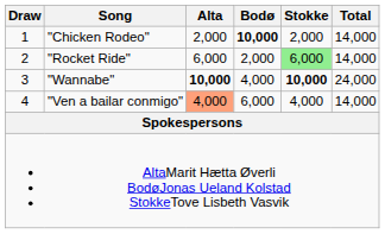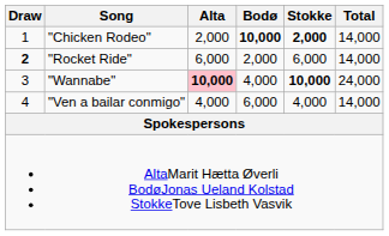"Chicken Rodeo" | Stokke: normal -> bold
"Rocket Ride" | Draw: normal -> bold
"Rocket Ride" | Stokke: lightgreen background -> no background
"Wannabe" | Alta: no background -> pink background
"Ven a bailar conmigo" | Alta: lightsalmon background -> no background
